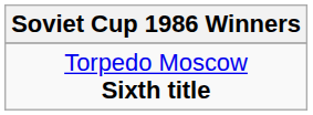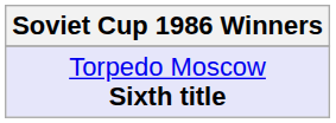row 2 | column 1: no background -> lavender background
